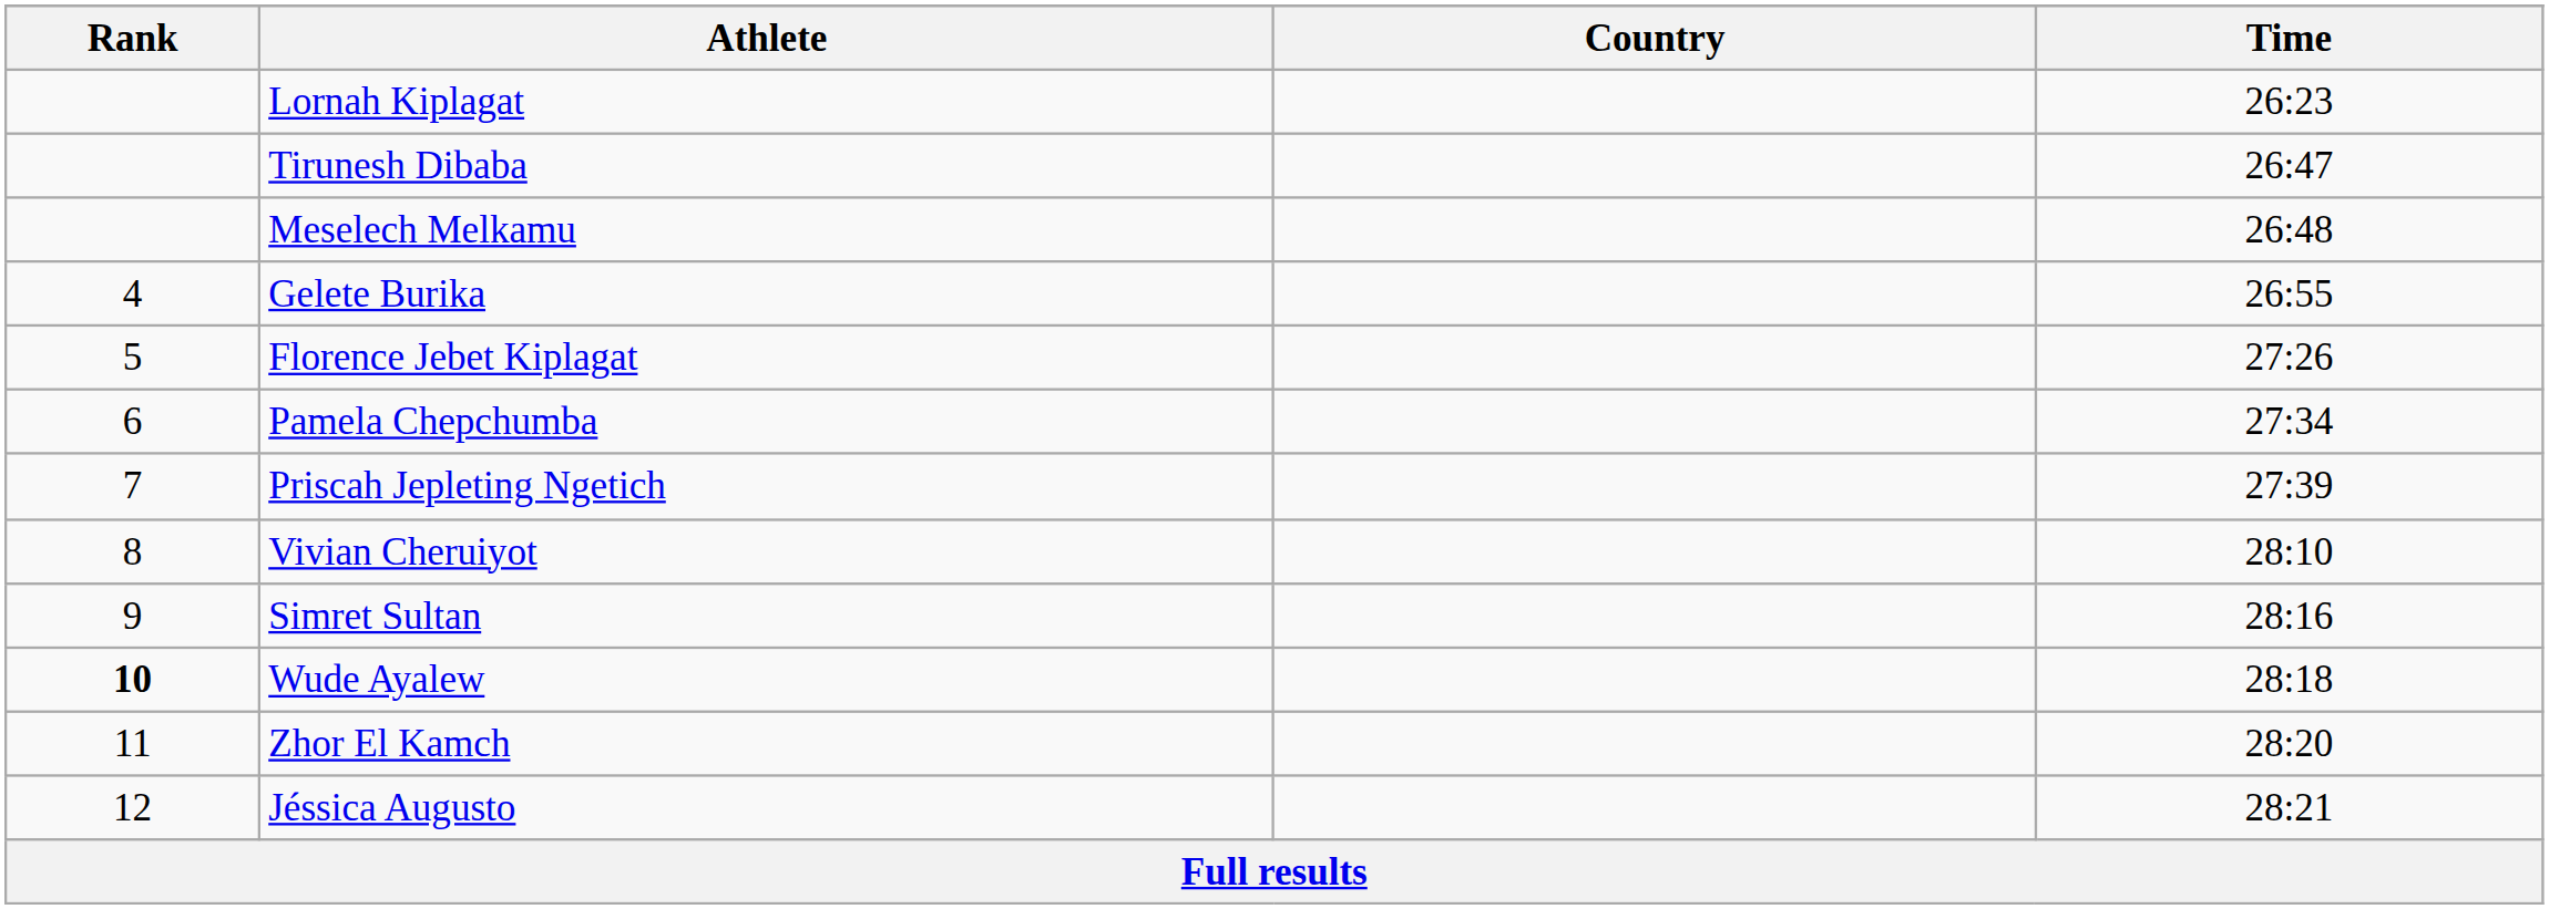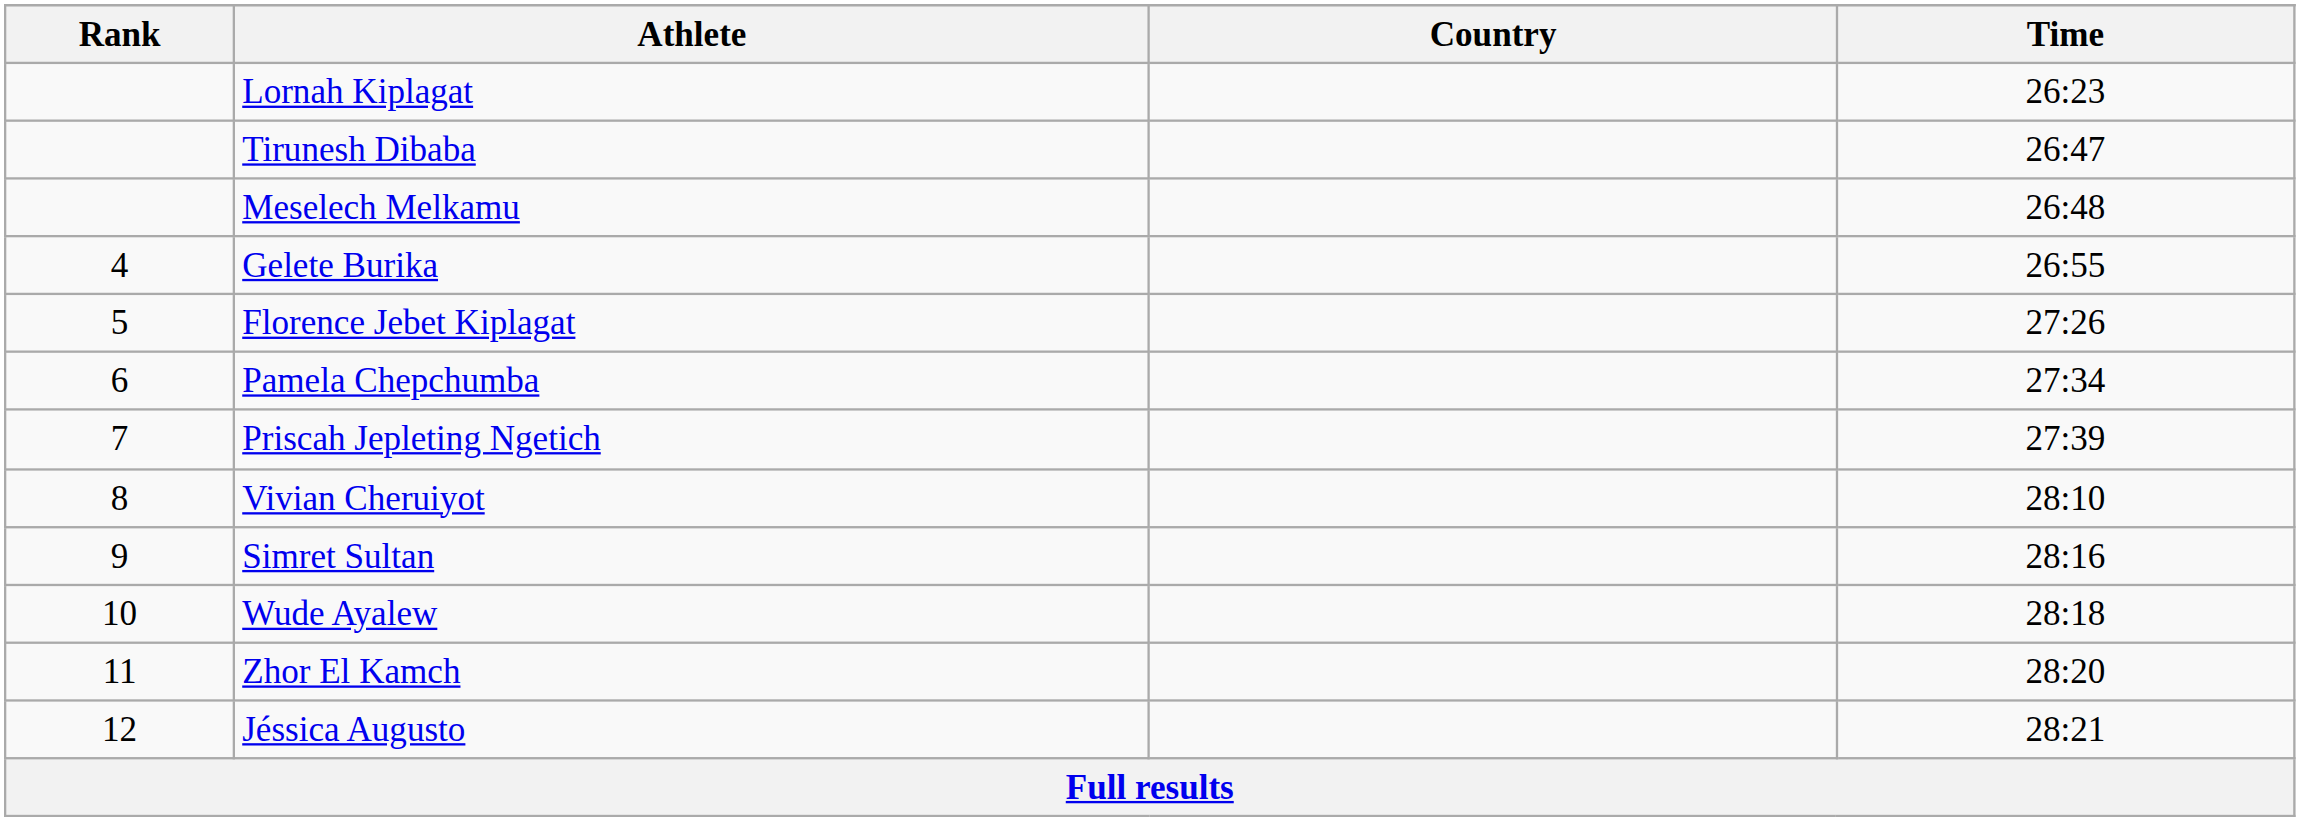Wude Ayalew | Rank: bold -> normal
